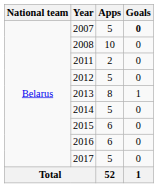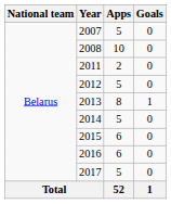2007 | Goals: bold -> normal
